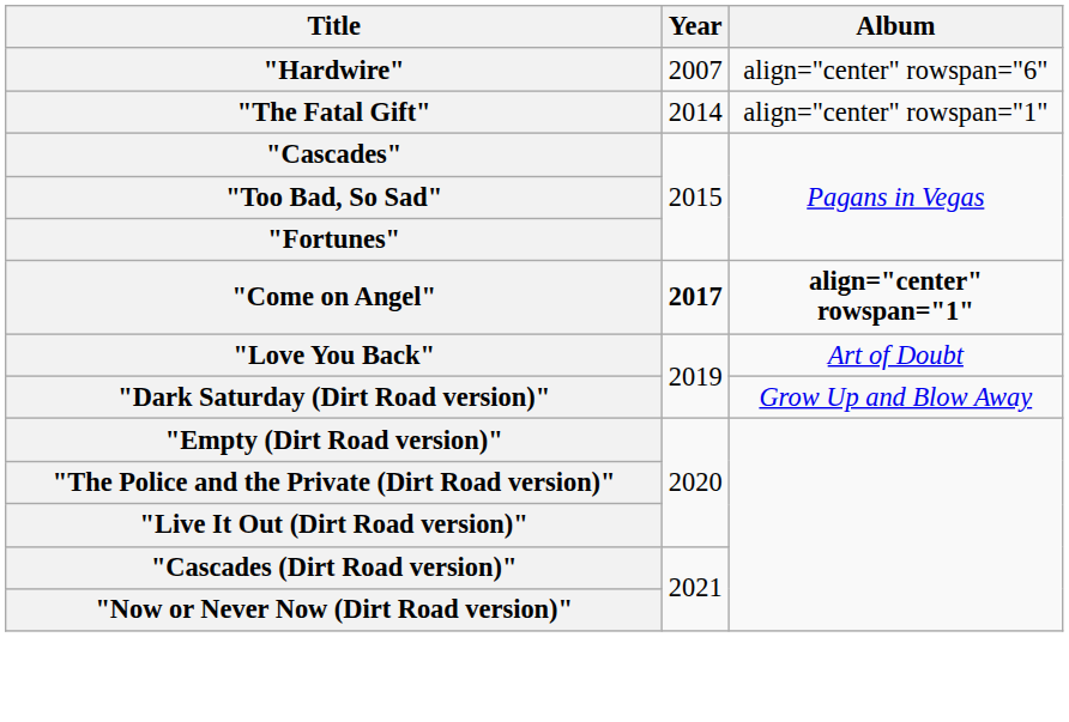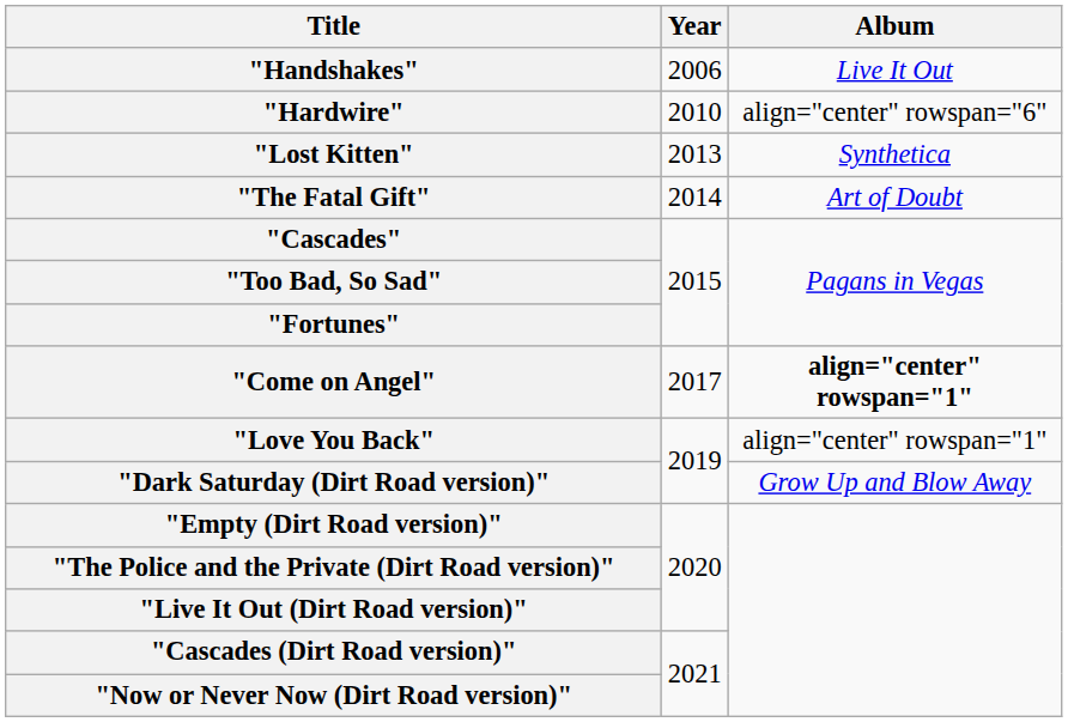+ row: "Handshakes" | 2006 | Live It Out
"Hardwire" | Year: 2007 -> 2010
+ row: "Lost Kitten" | 2013 | Synthetica
"The Fatal Gift" | Album: align="center" rowspan="1" -> Art of Doubt
"Come on Angel" | Year: bold -> normal
"Love You Back" | Album: Art of Doubt -> align="center" rowspan="1"
